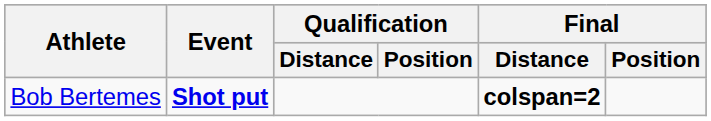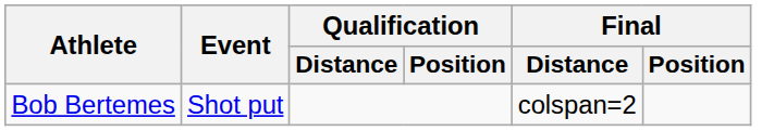Bob Bertemes | Event: bold -> normal
Bob Bertemes | Final / Distance: bold -> normal
